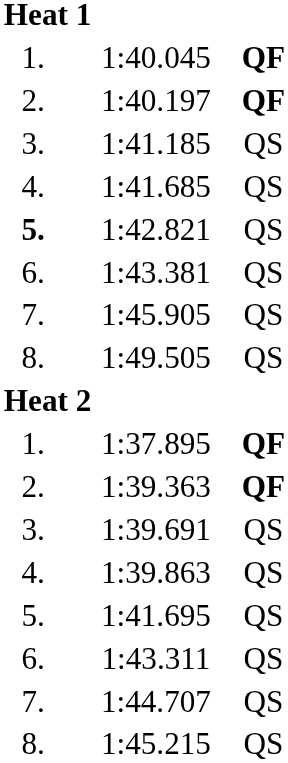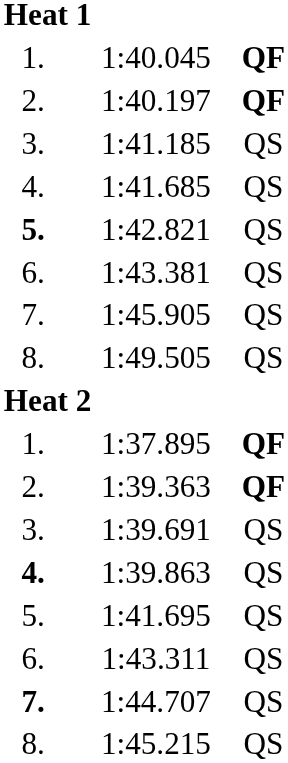1:39.863 | column 1: normal -> bold
1:44.707 | column 1: normal -> bold
